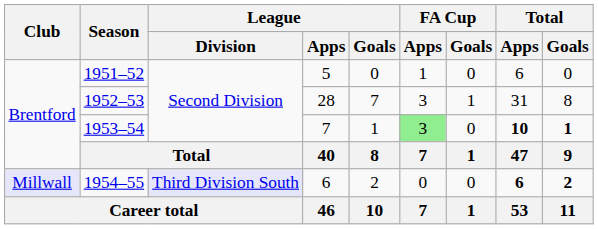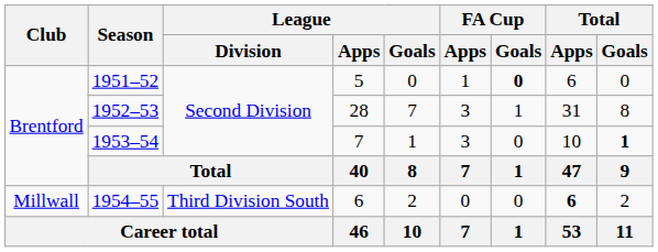1951–52 | FA Cup / Goals: normal -> bold
1953–54 | FA Cup / Apps: lightgreen background -> no background
1953–54 | Total / Apps: bold -> normal
1954–55 | Club: lavender background -> no background
1954–55 | League / Division: lavender background -> no background
1954–55 | Total / Goals: bold -> normal
